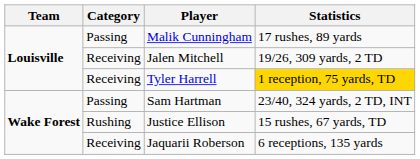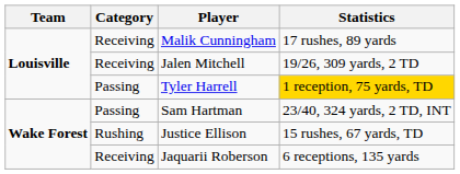Malik Cunningham | Category: Passing -> Receiving
Tyler Harrell | Category: Receiving -> Passing
